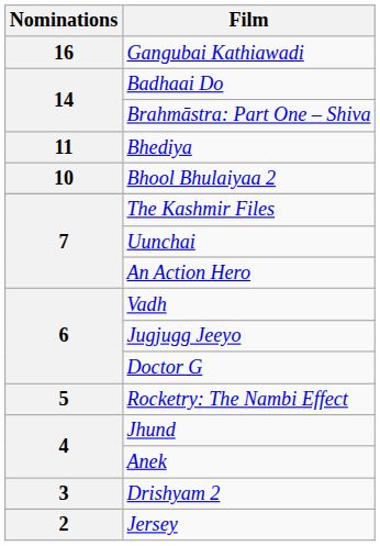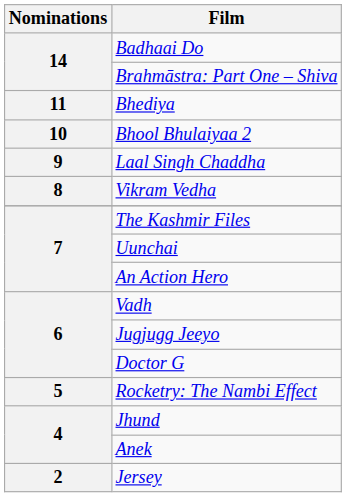- row: 16 | Gangubai Kathiawadi
+ row: 9 | Laal Singh Chaddha
+ row: 8 | Vikram Vedha
- row: 3 | Drishyam 2
